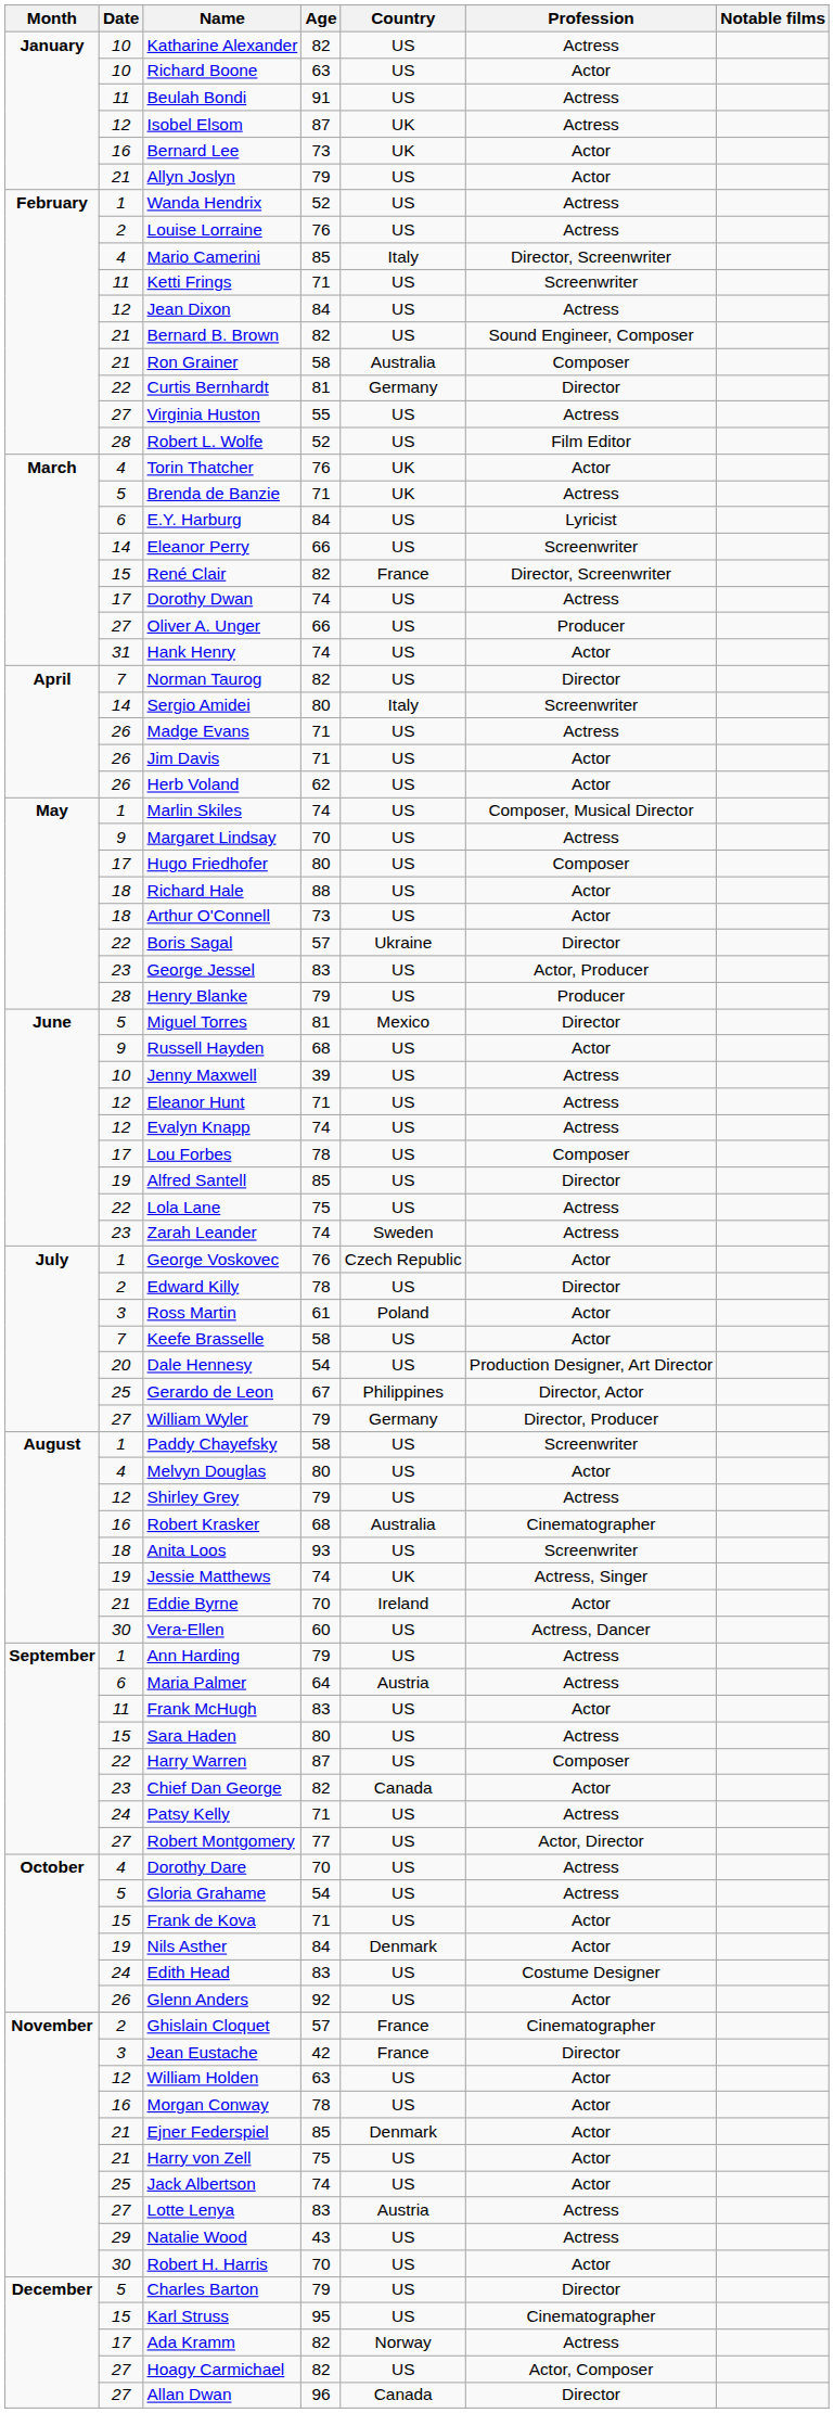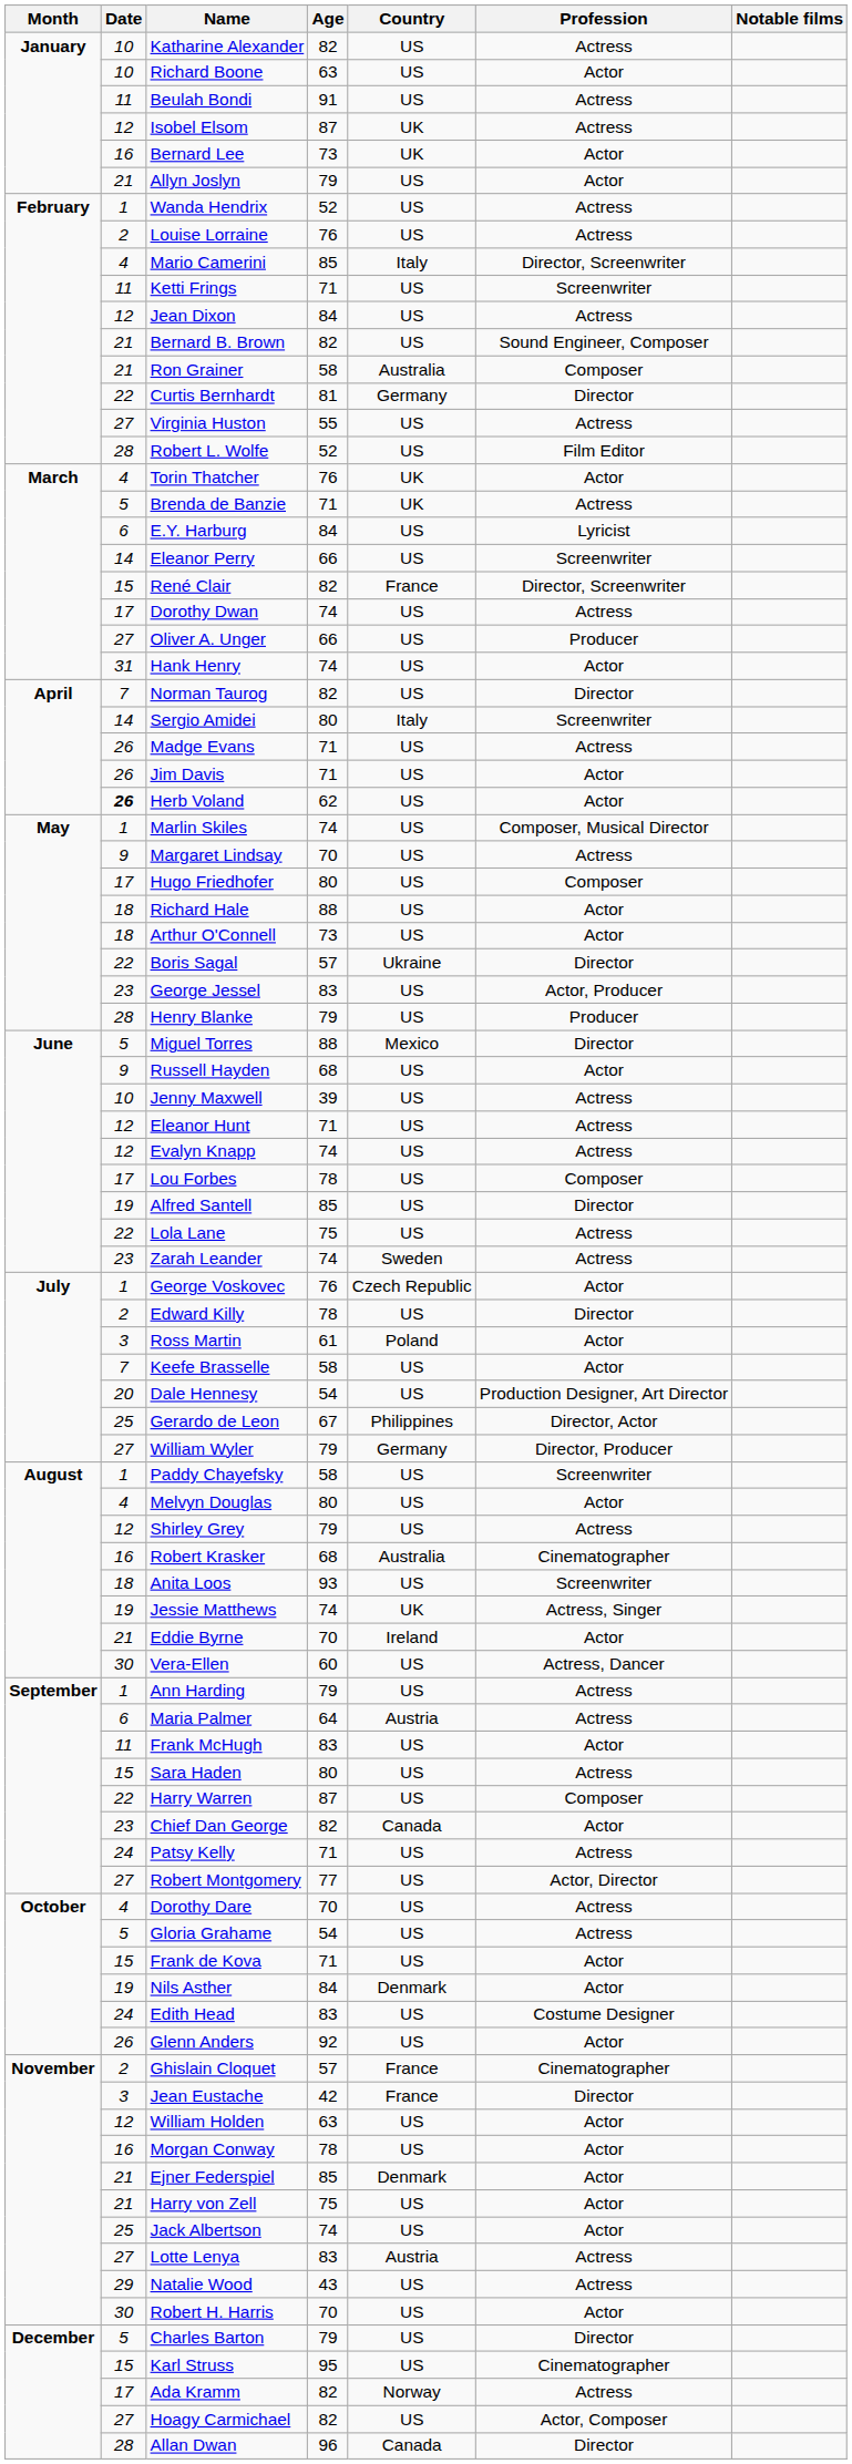Herb Voland | Date: normal -> bold
Miguel Torres | Age: 81 -> 88
Allan Dwan | Date: 27 -> 28
